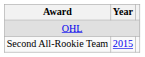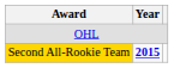Second All-Rookie Team | Award: no background -> gold background
Second All-Rookie Team | Year: normal -> bold
